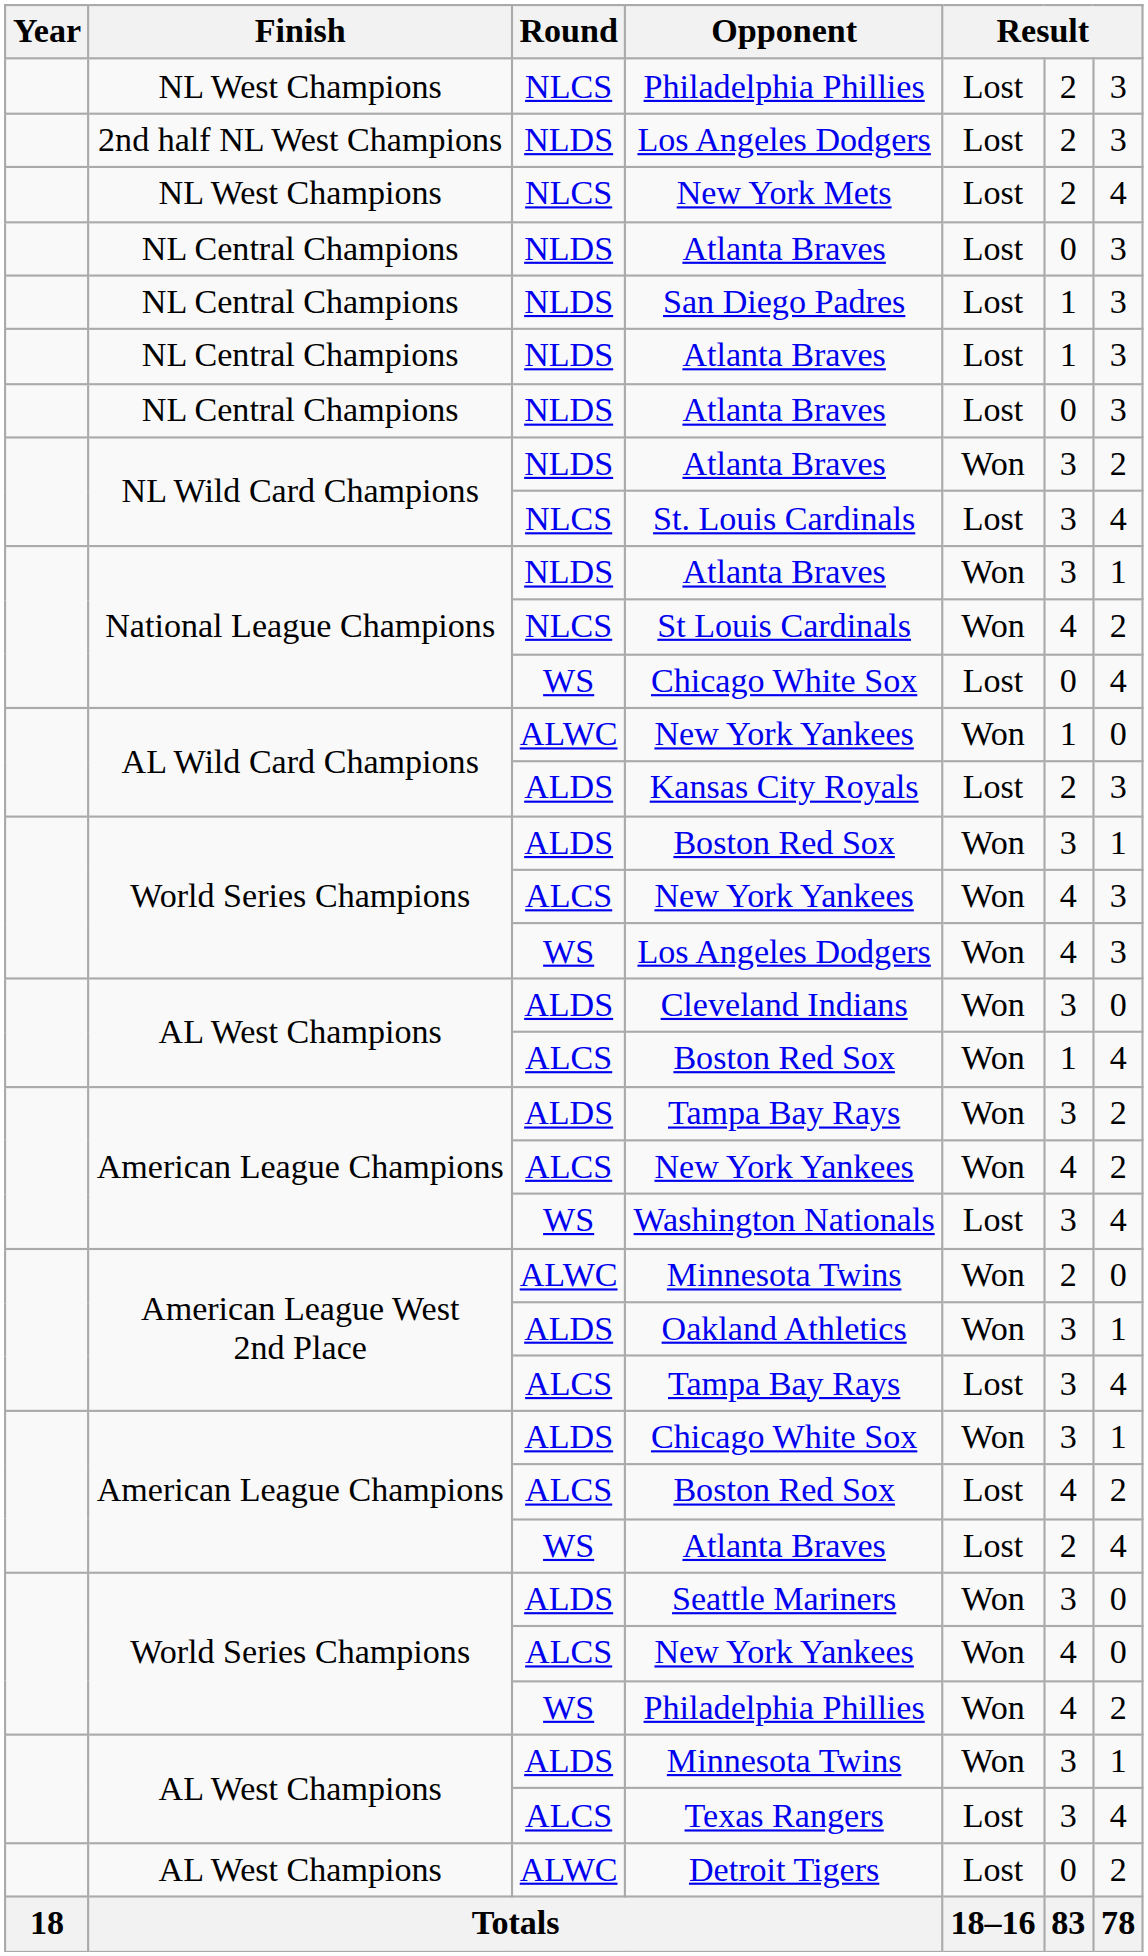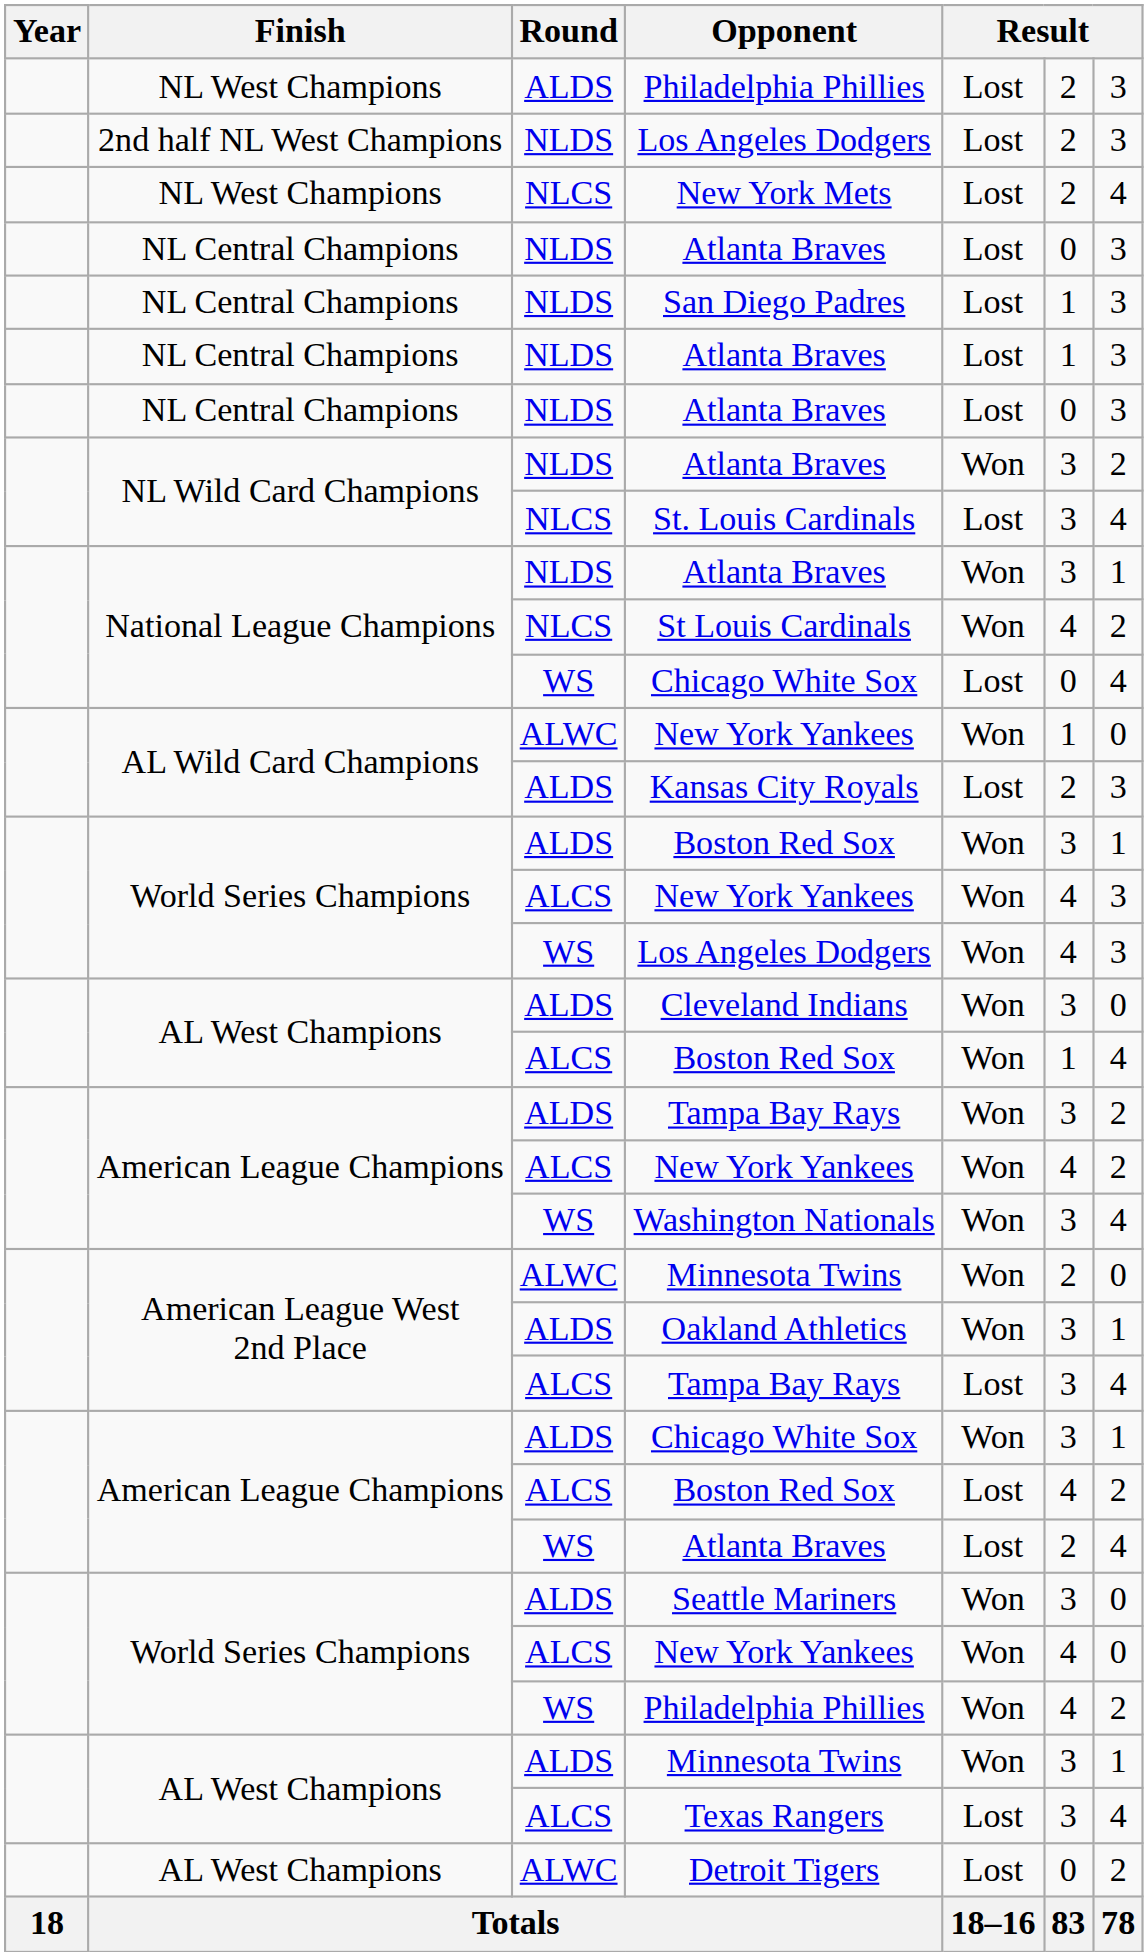NL West Champions / Philadelphia Phillies | Round: NLCS -> ALDS
Washington Nationals | column 5: Lost -> Won
